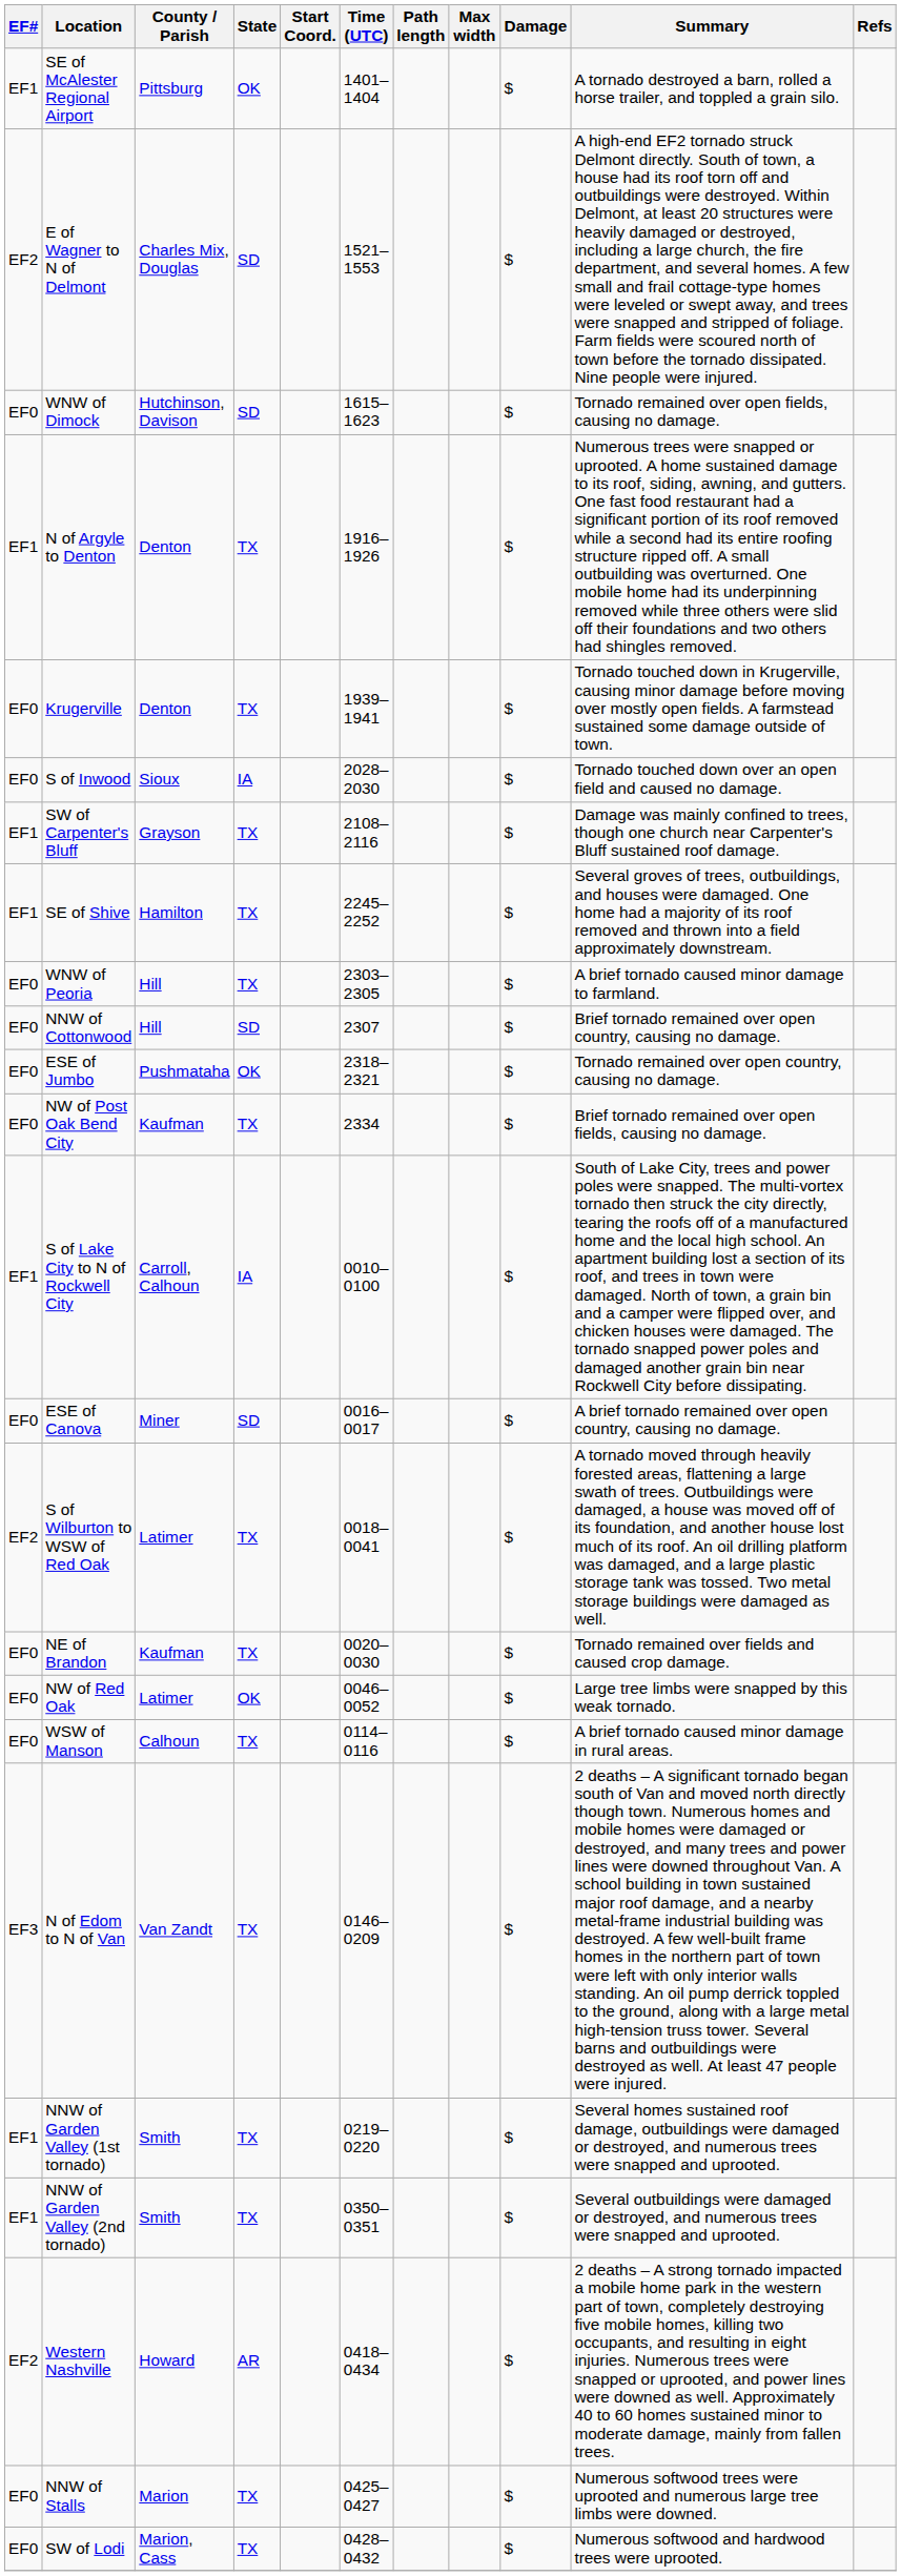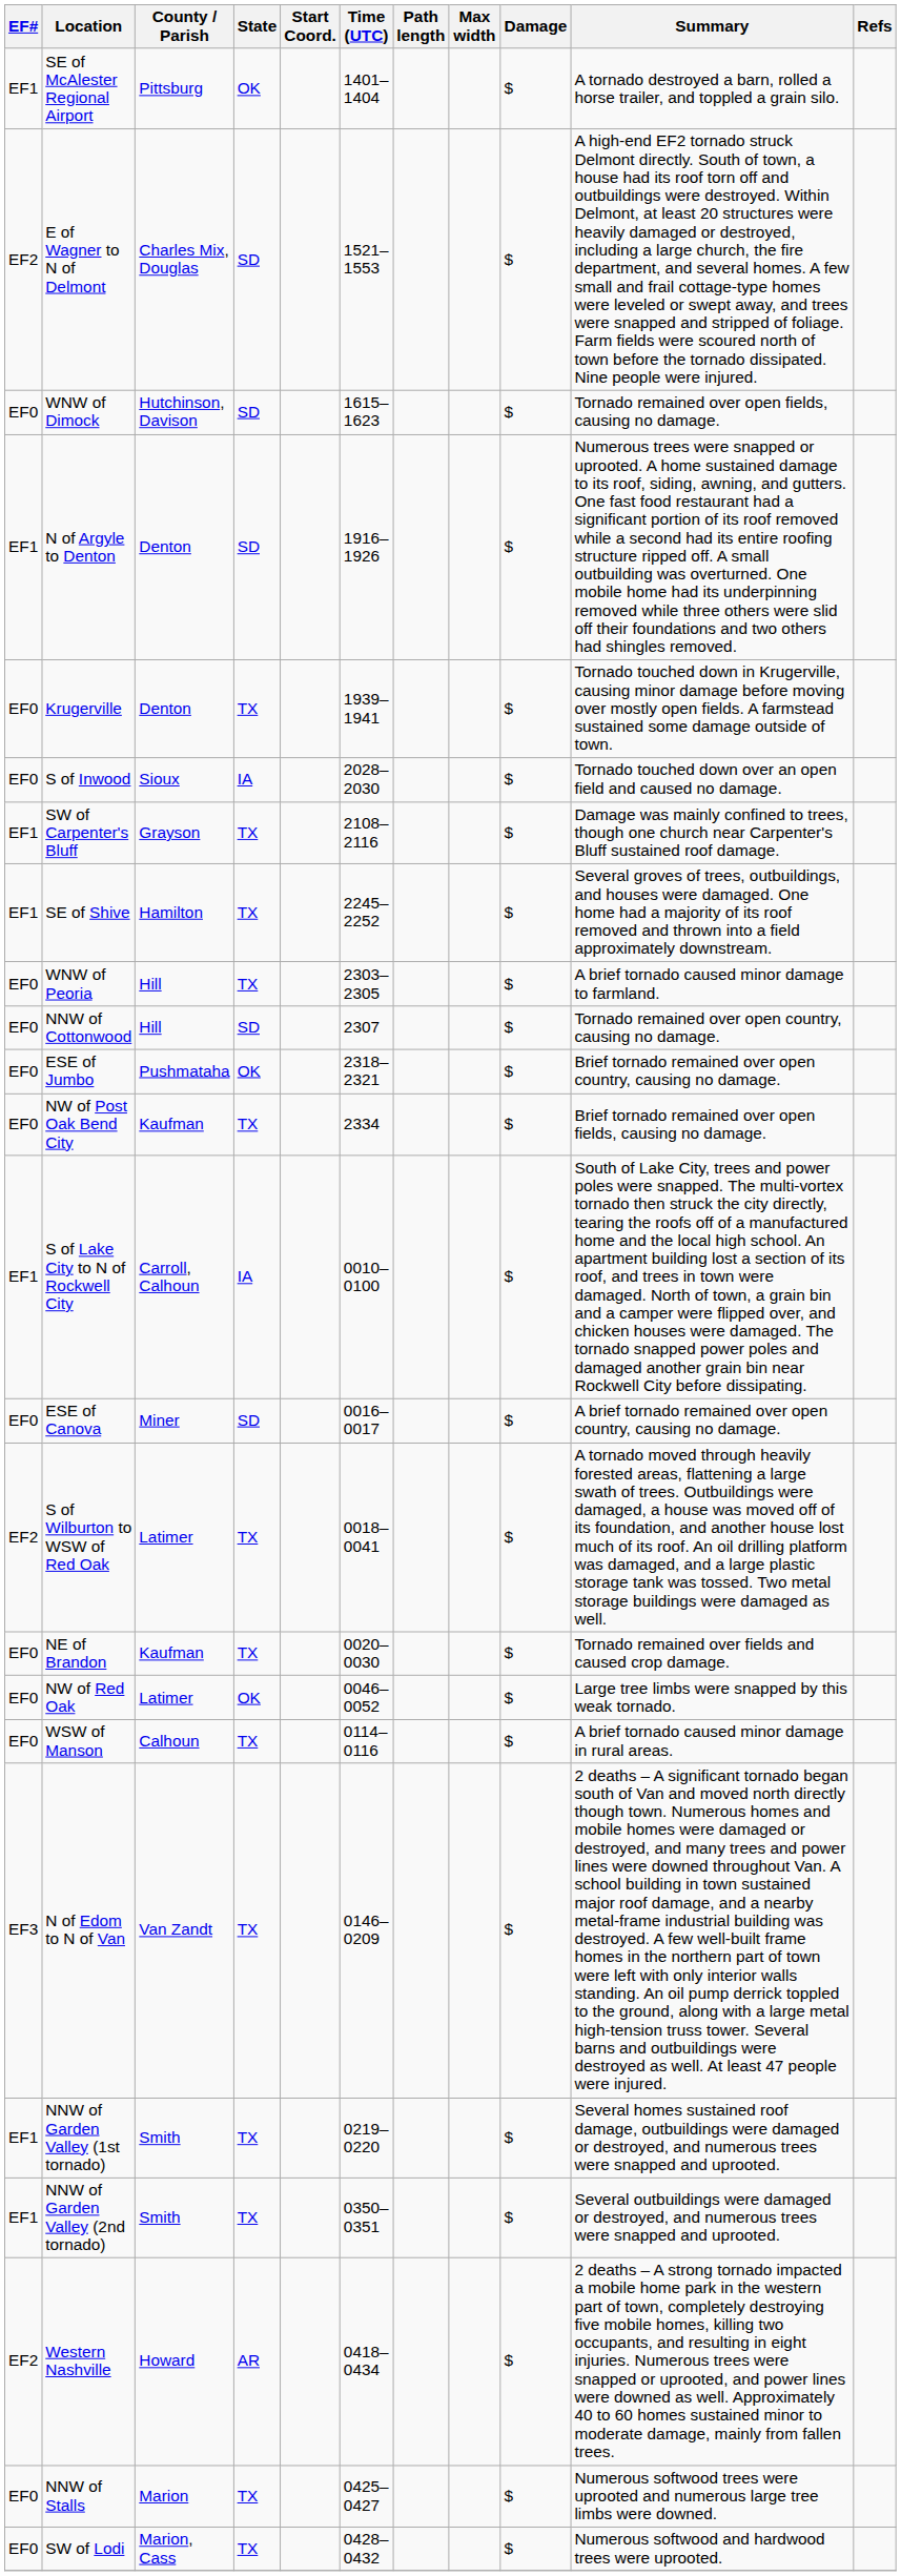N of Argyle to Denton | State: TX -> SD
NNW of Cottonwood | Summary: Brief tornado remained over open country, causing no damage. -> Tornado remained over open country, causing no damage.
ESE of Jumbo | Summary: Tornado remained over open country, causing no damage. -> Brief tornado remained over open country, causing no damage.
